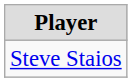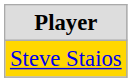row 2 | column 1: no background -> gold background
